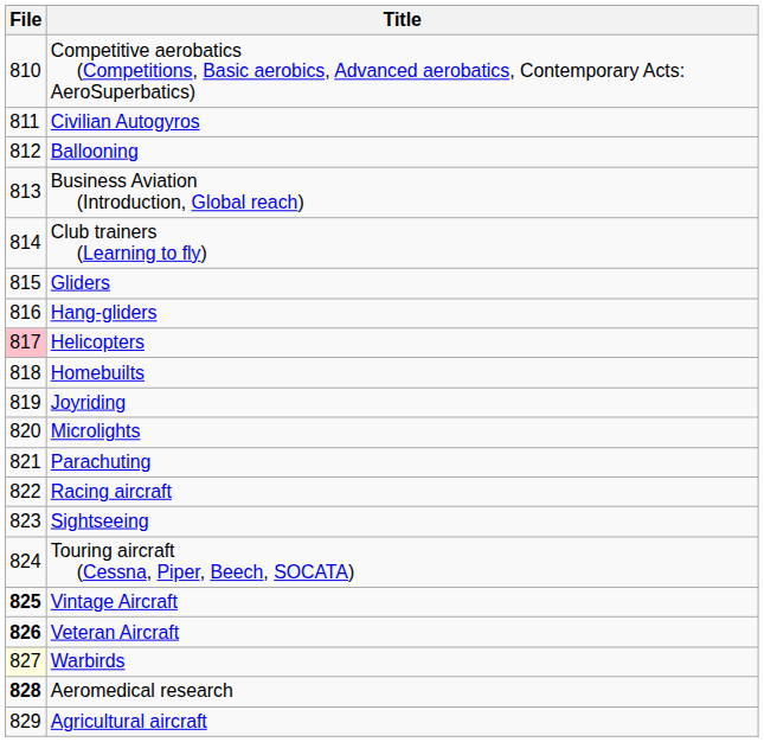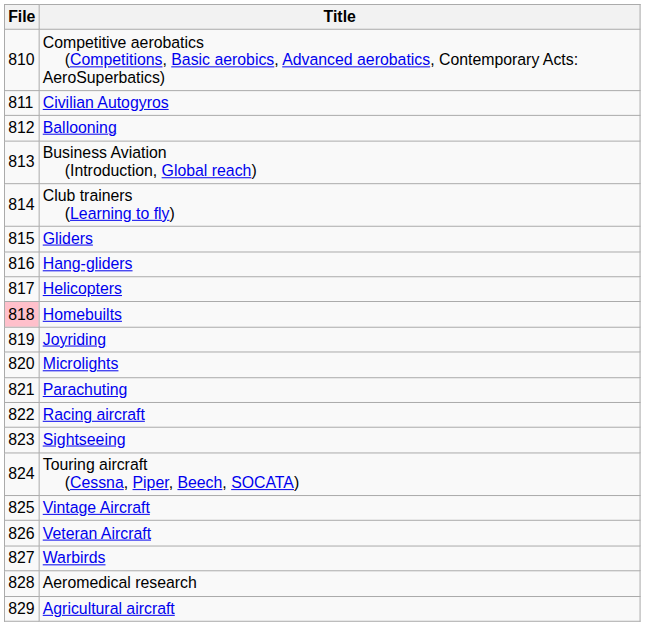Helicopters | File: pink background -> no background
Homebuilts | File: no background -> pink background
Vintage Aircraft | File: bold -> normal
Veteran Aircraft | File: bold -> normal
Warbirds | File: lightyellow background -> no background
Aeromedical research | File: bold -> normal
